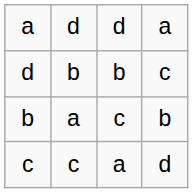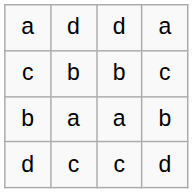row 2 | column 1: d -> c
row 3 | column 3: c -> a
row 4 | column 1: c -> d
row 4 | column 3: a -> c
